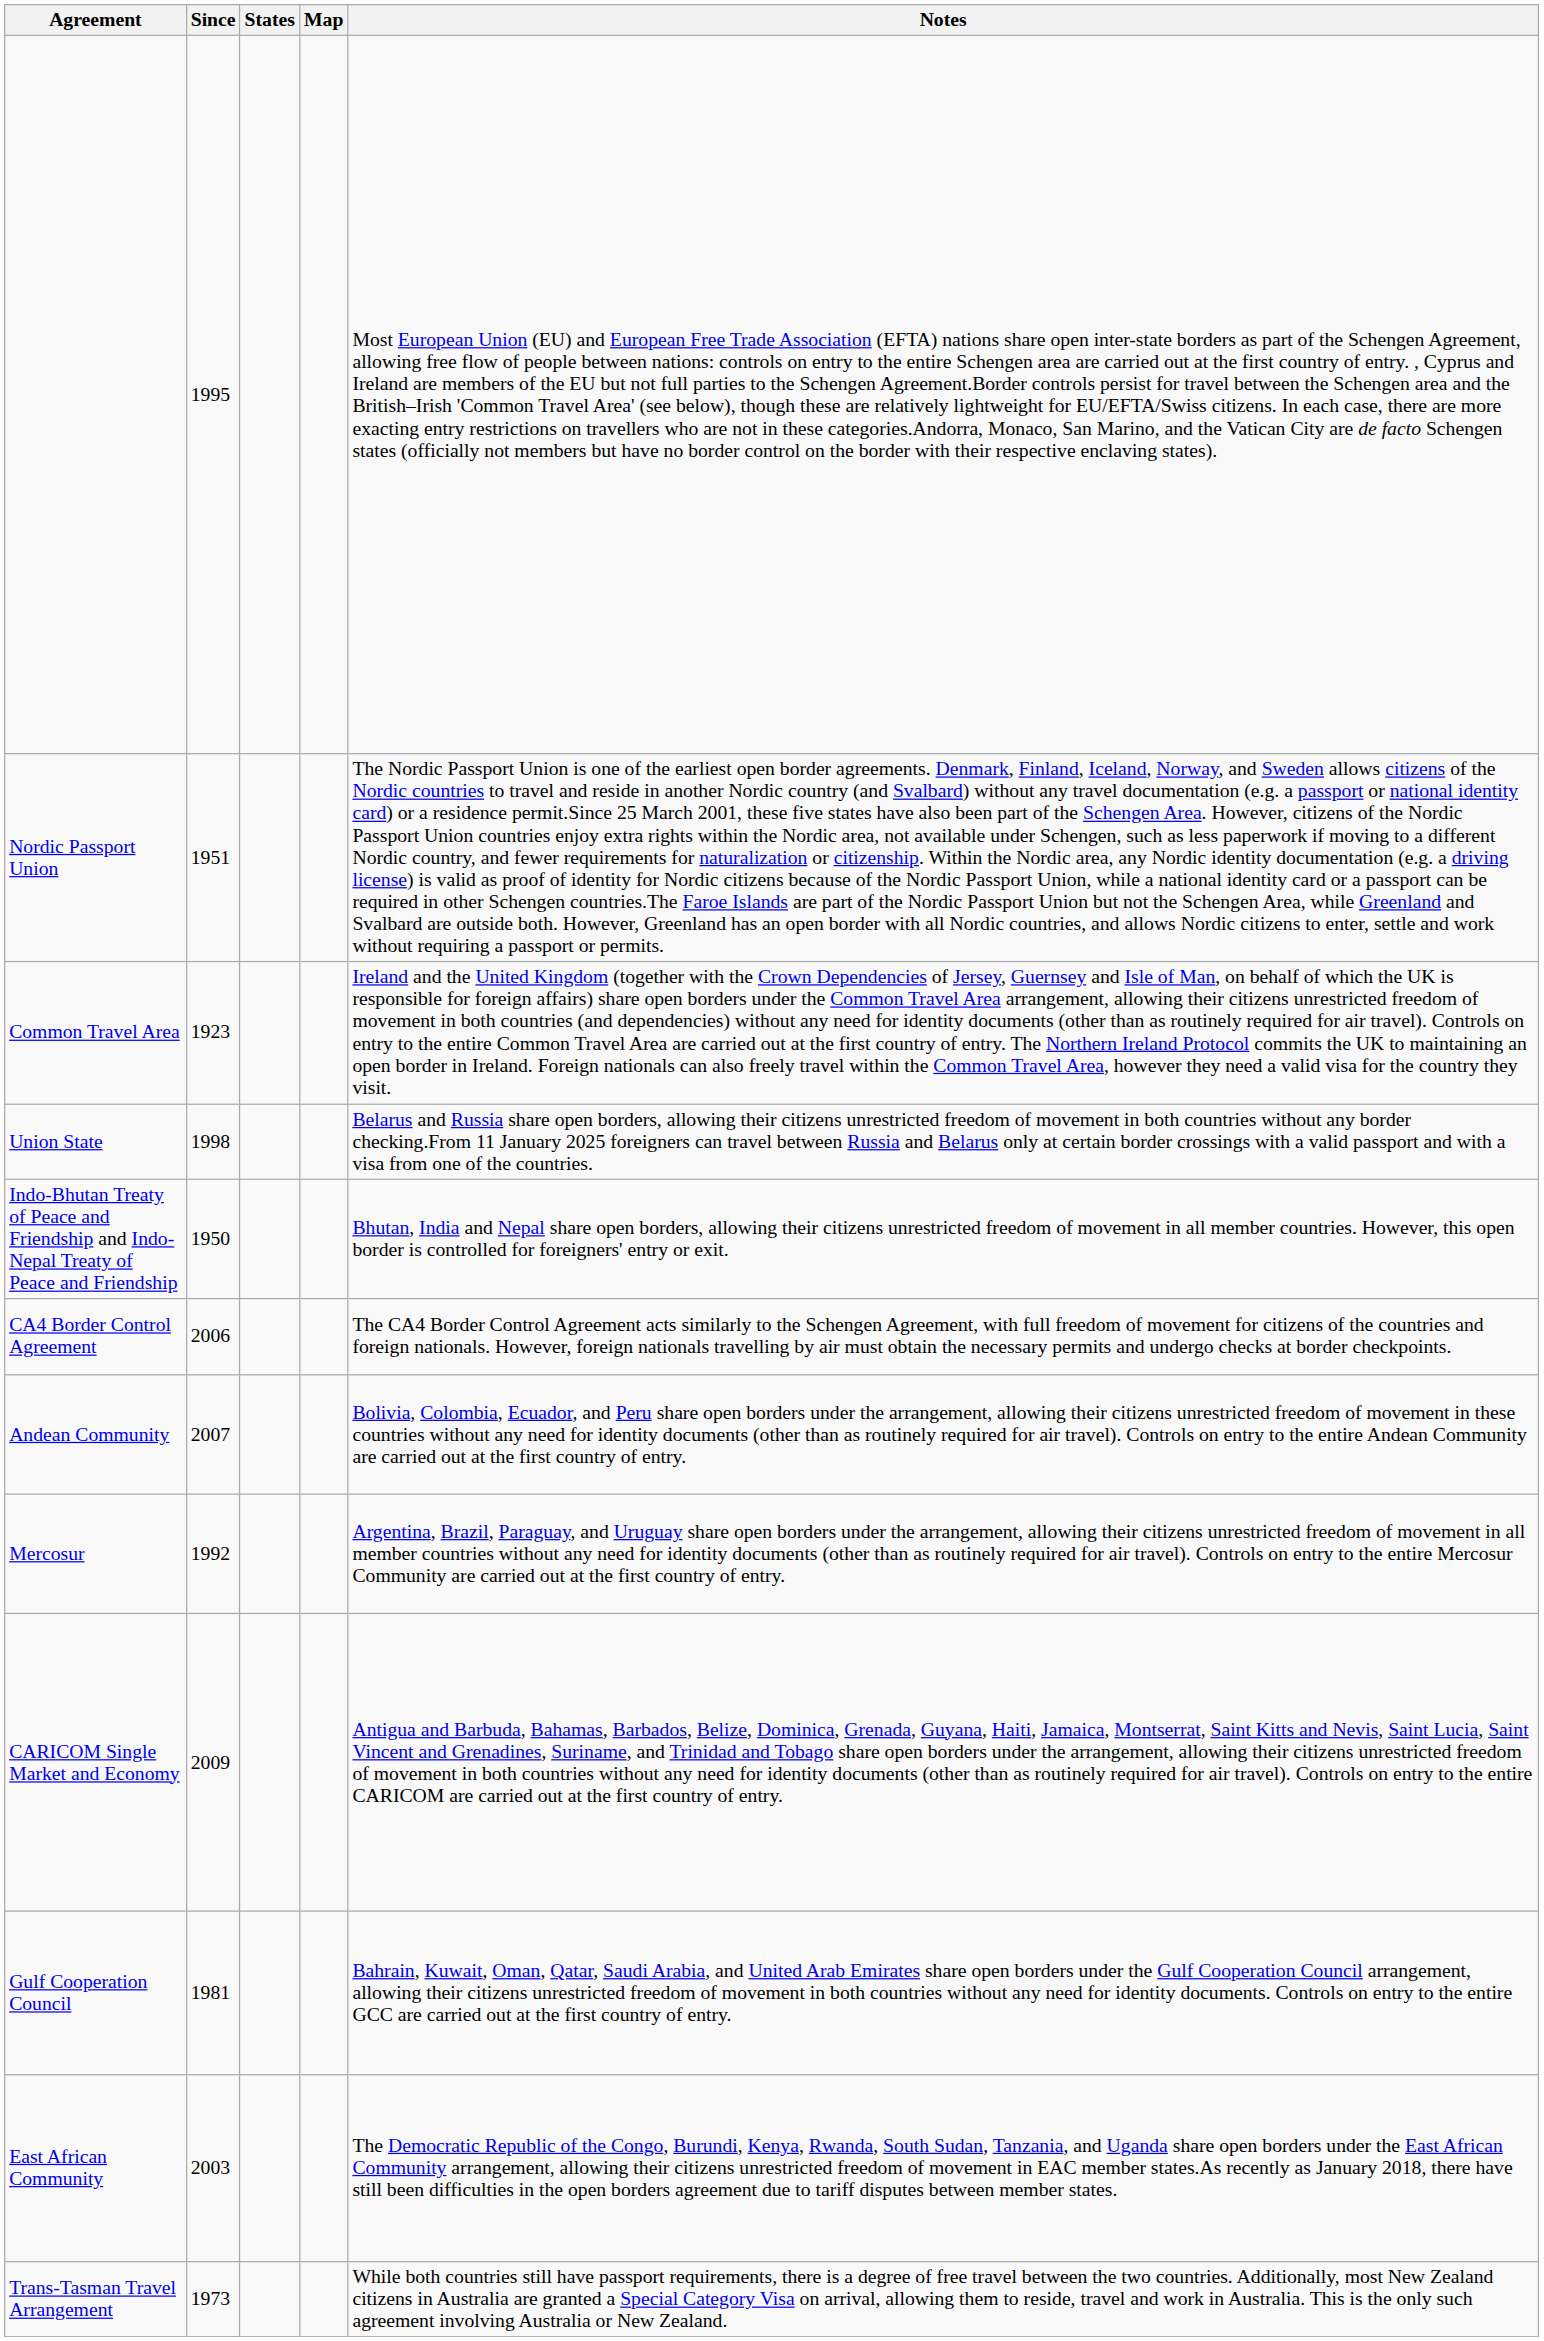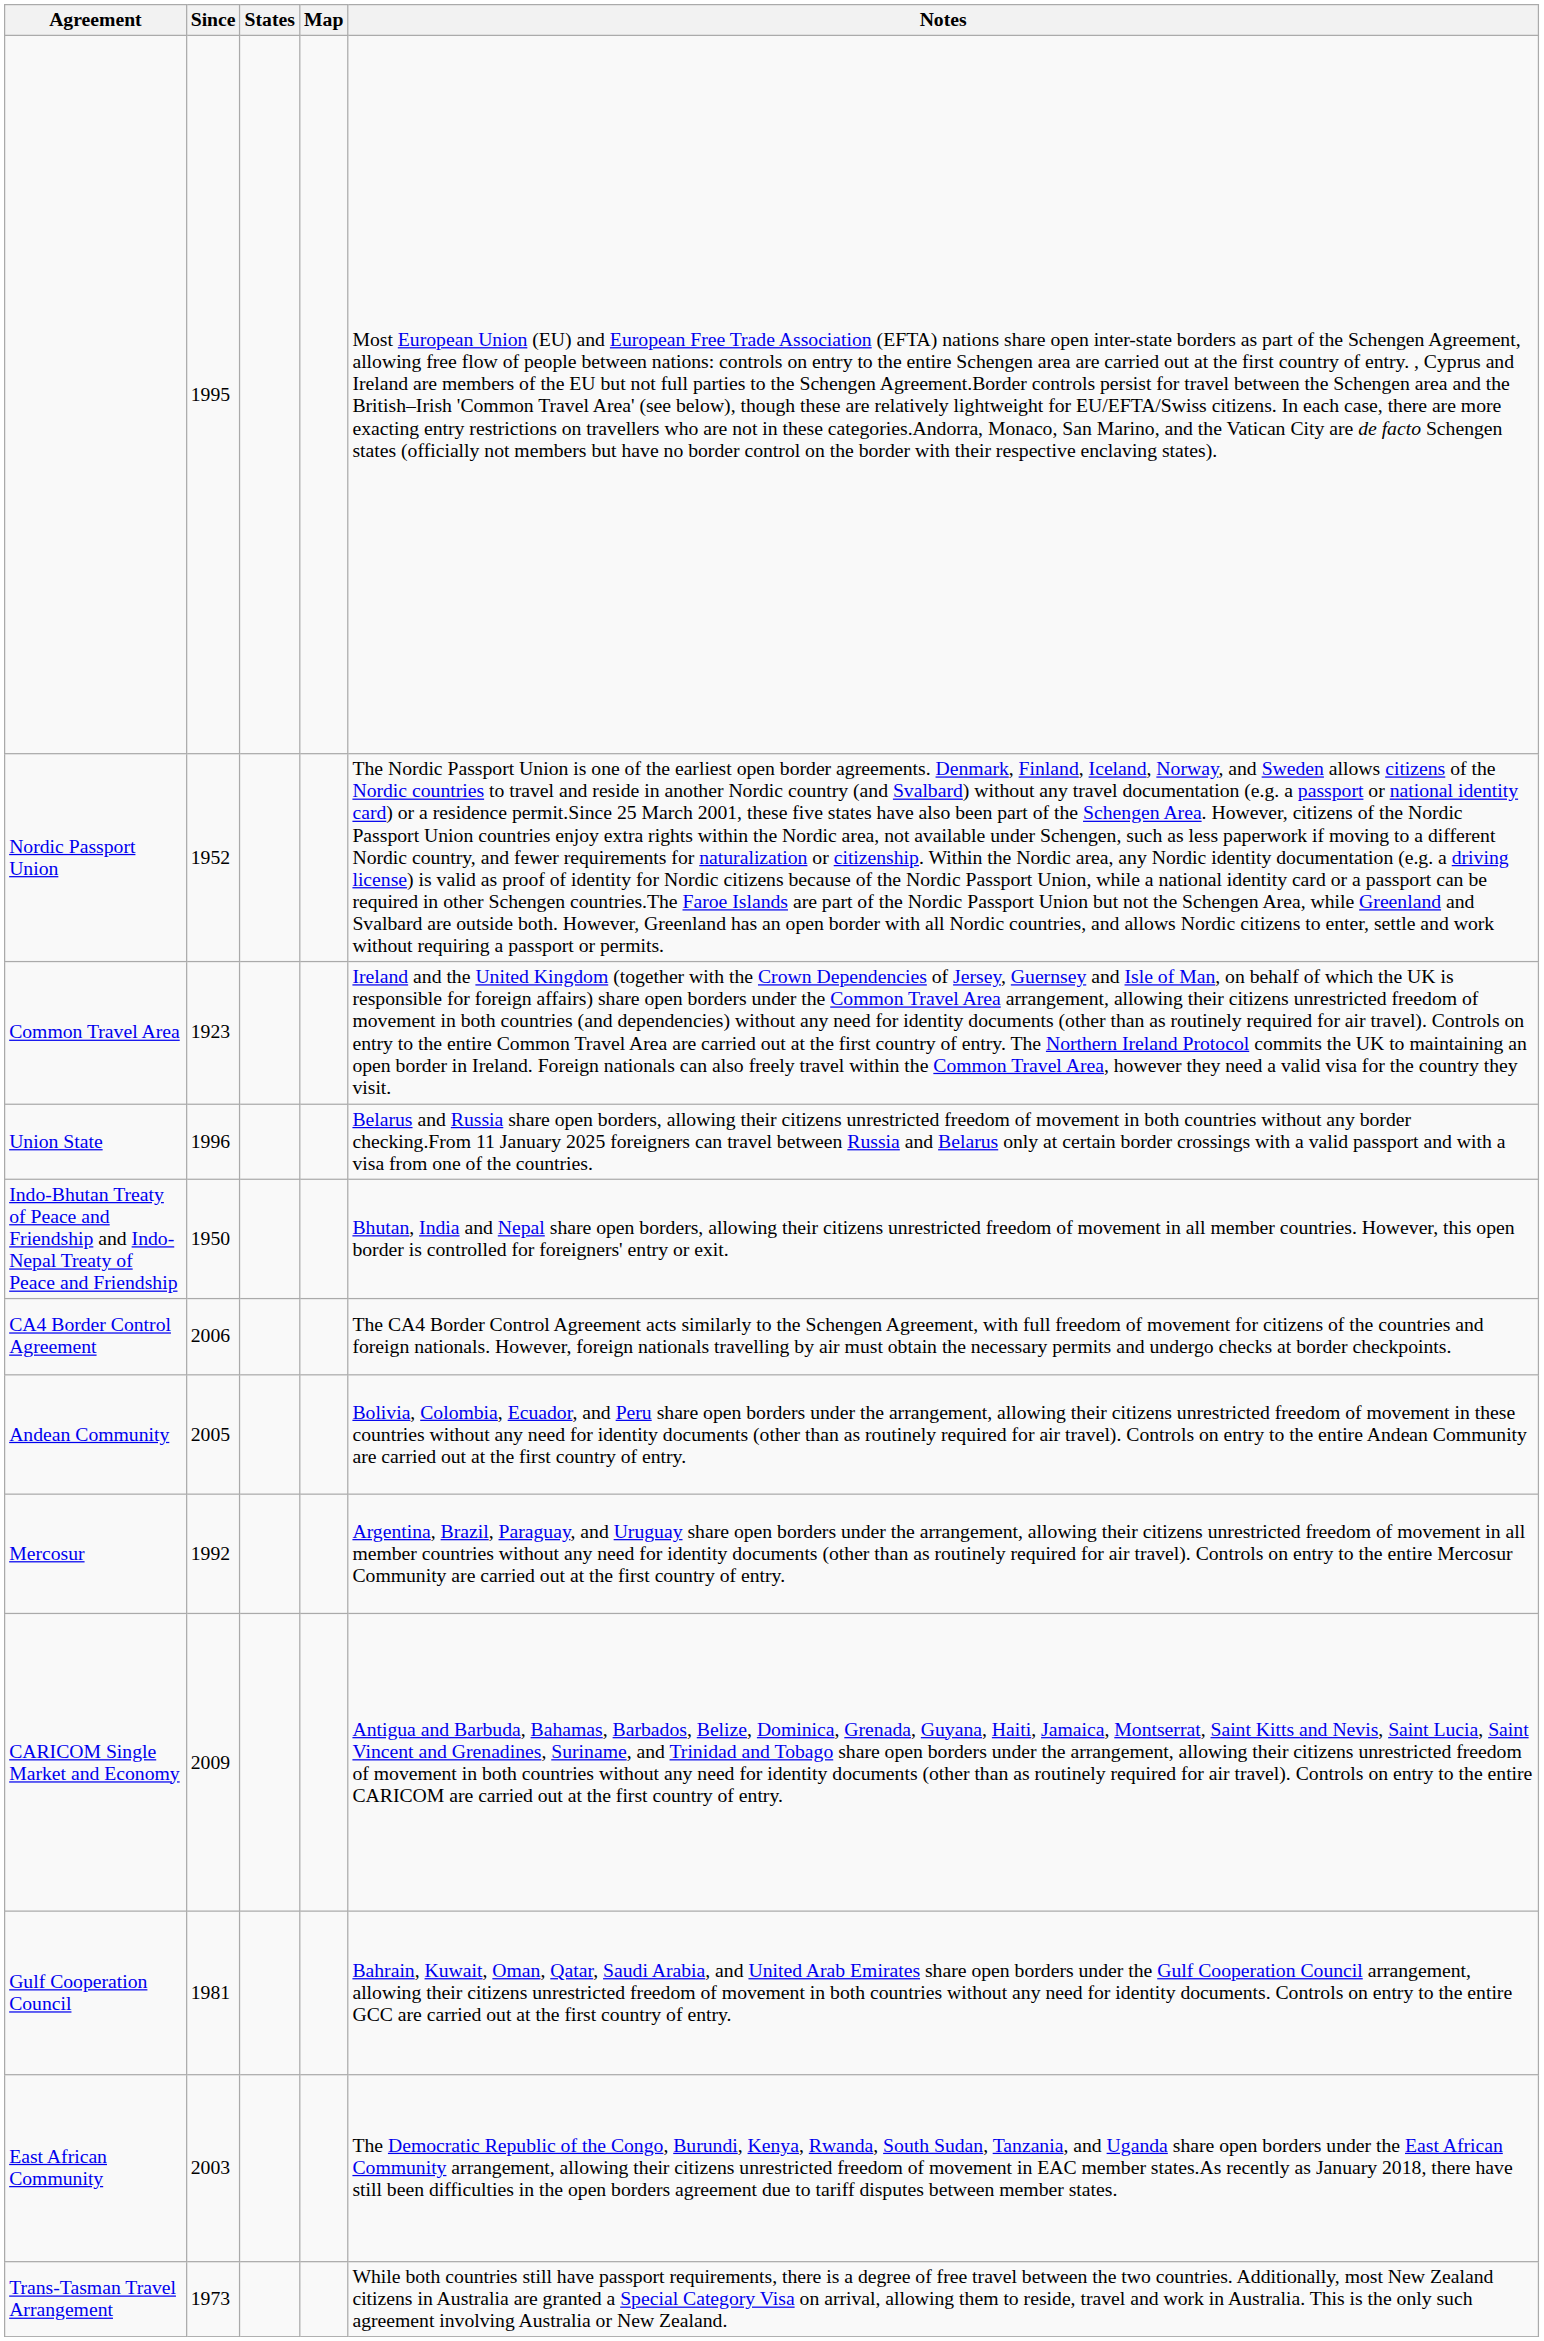Nordic Passport Union | Since: 1951 -> 1952
Union State | Since: 1998 -> 1996
Andean Community | Since: 2007 -> 2005
